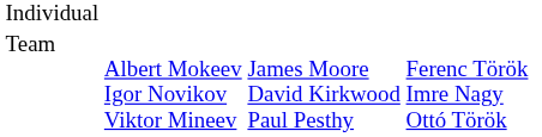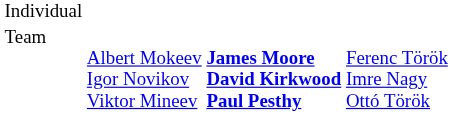Team | column 3: normal -> bold
